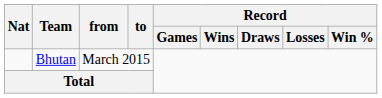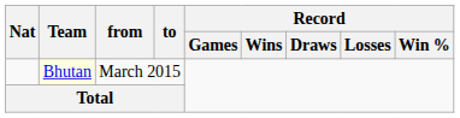Bhutan | Team: no background -> lightyellow background
